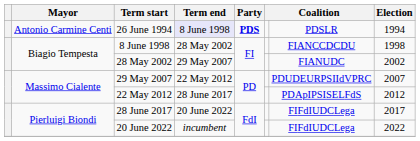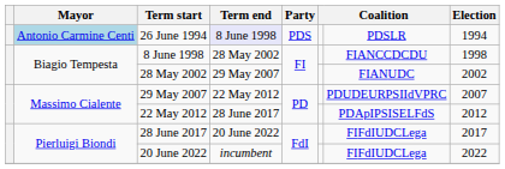26 June 1994 | Mayor: no background -> lightblue background
26 June 1994 | Party: bold -> normal
